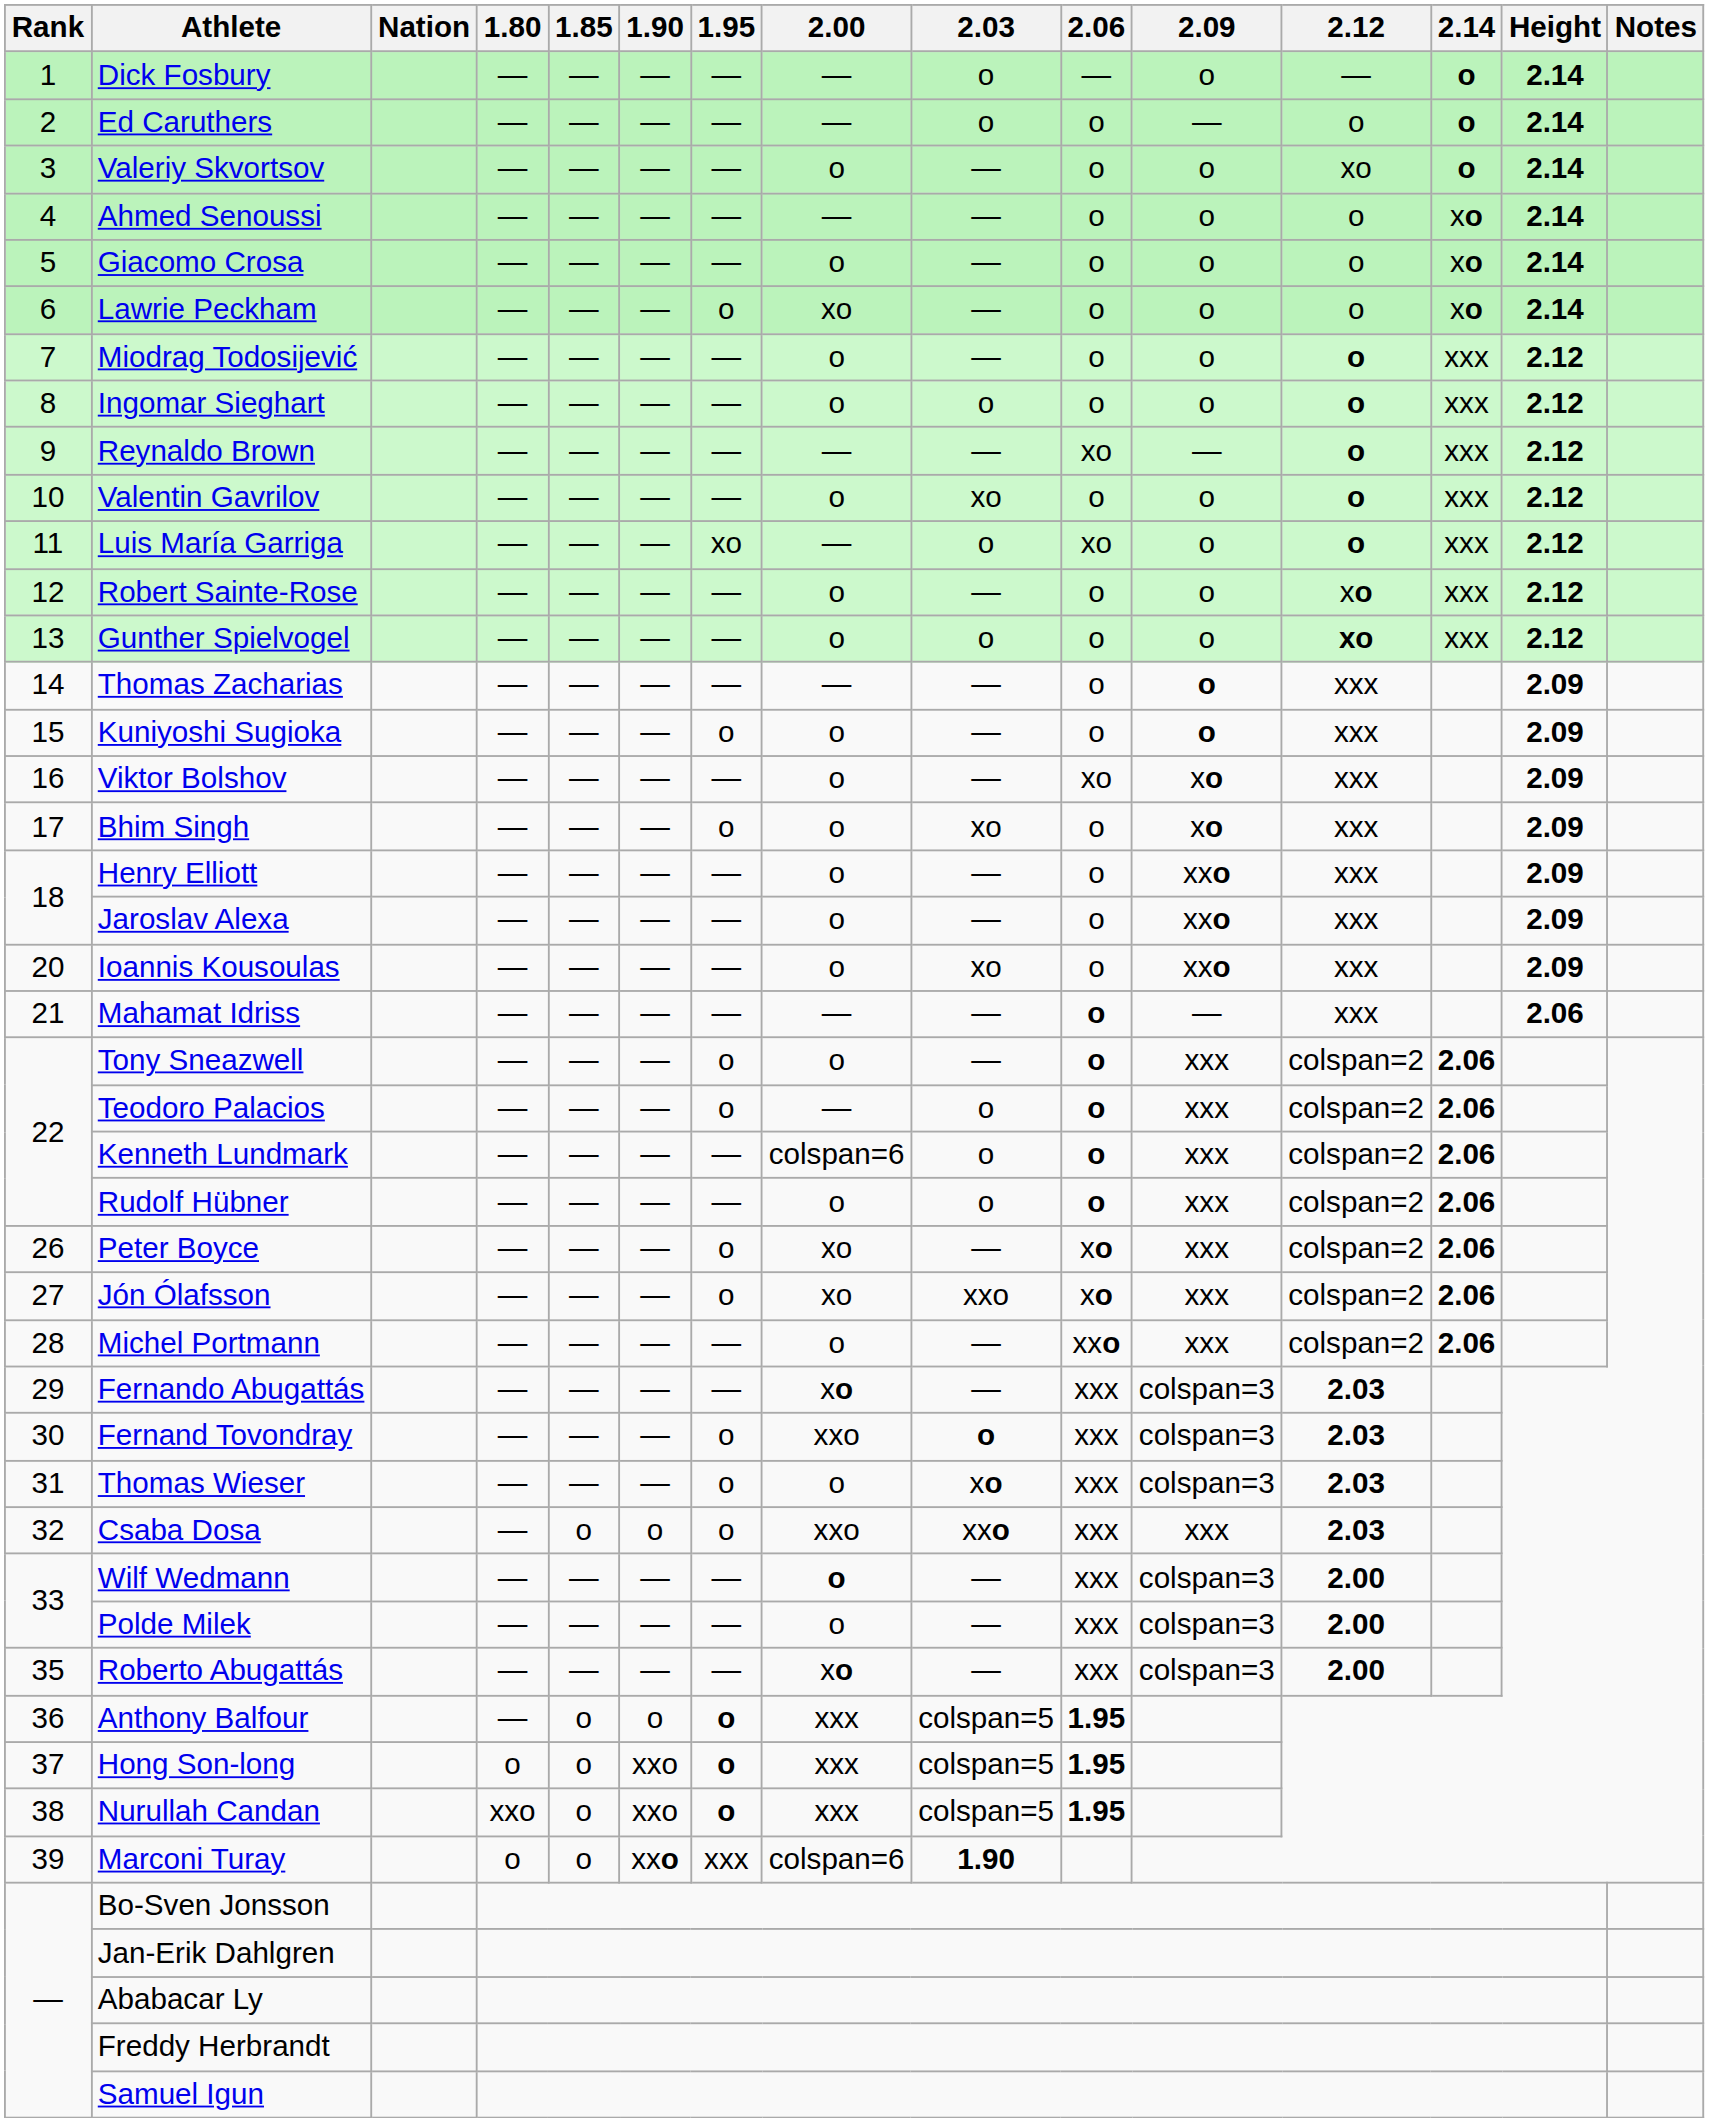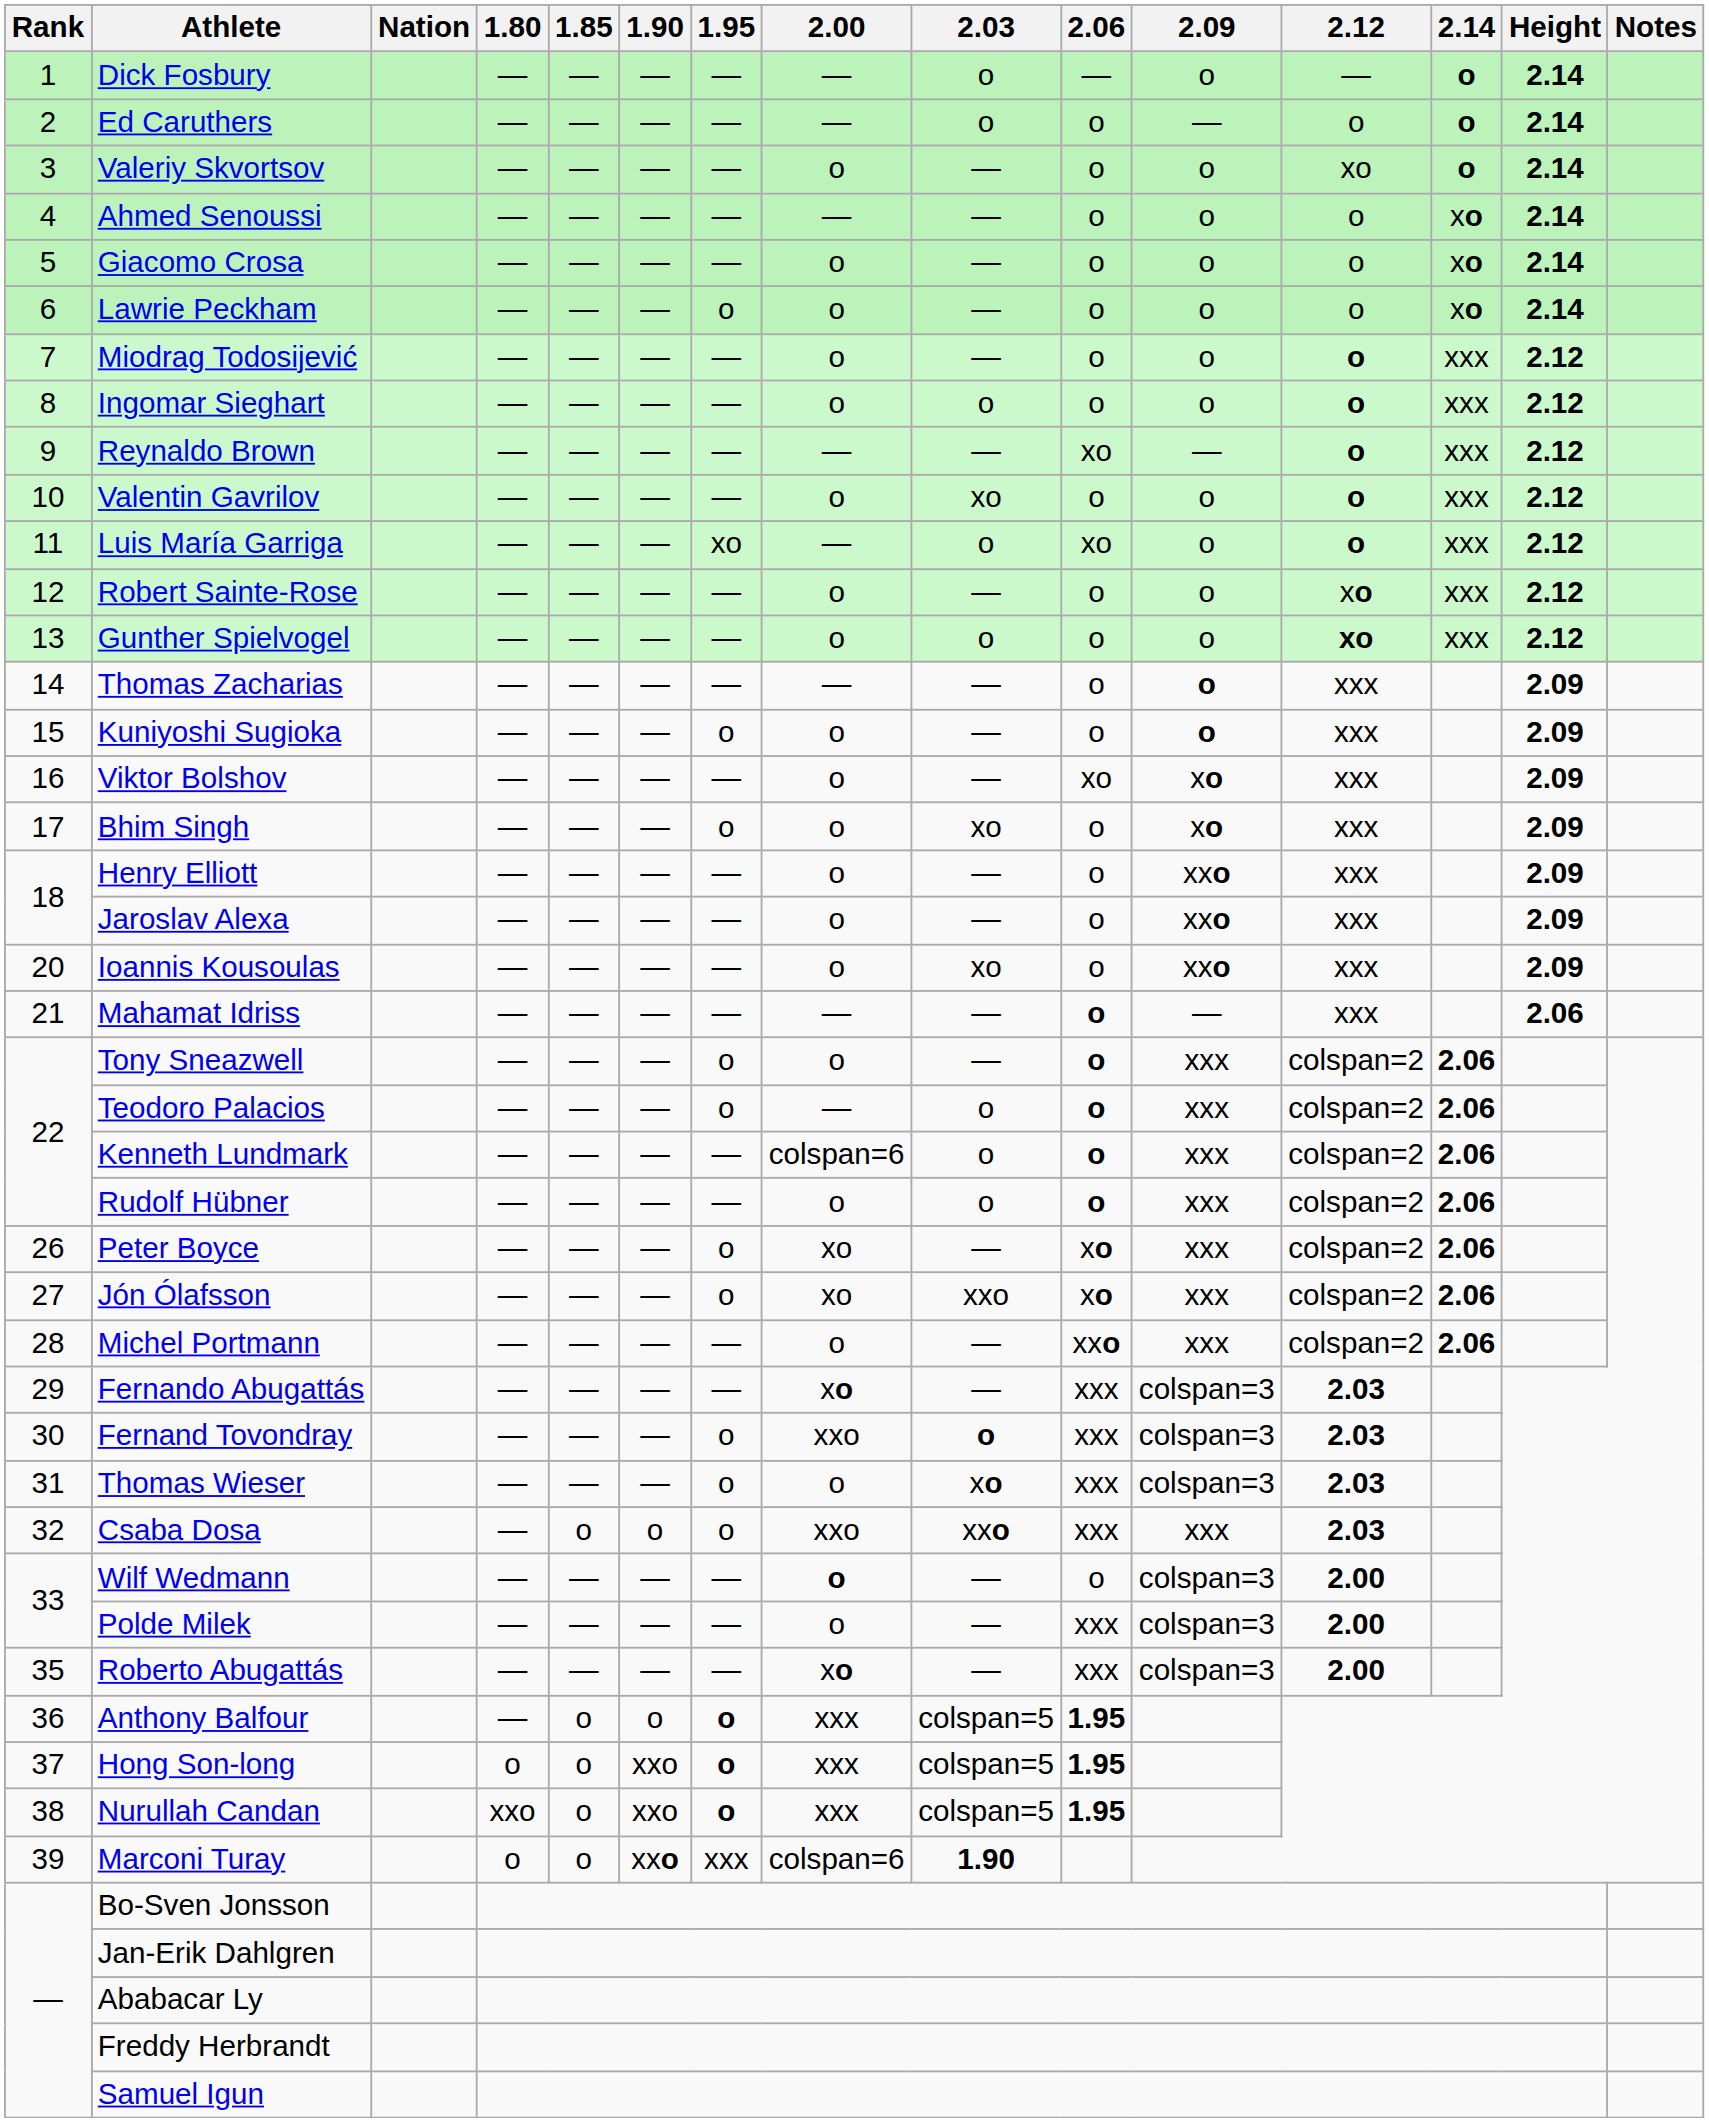Lawrie Peckham | 2.00: xo -> o
Wilf Wedmann | 2.06: xxx -> o
